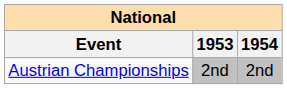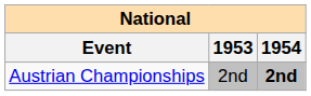Austrian Championships | 1954: normal -> bold
